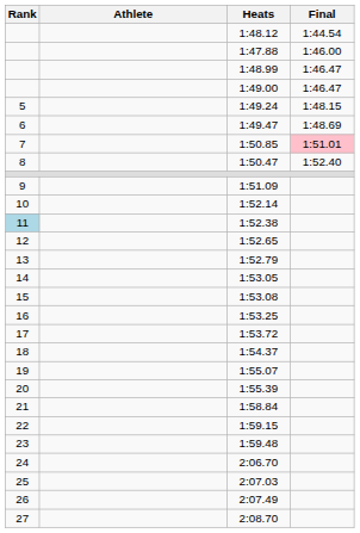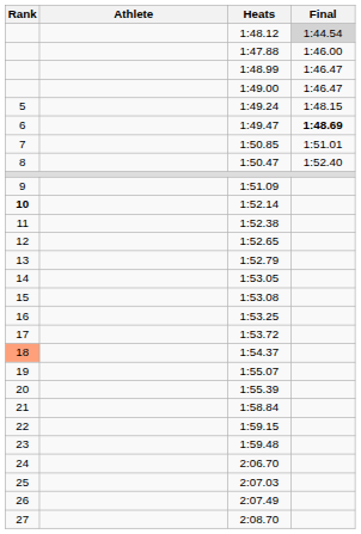1:48.12 | Final: no background -> lightgrey background
1:49.47 | Final: normal -> bold
1:50.85 | Final: pink background -> no background
1:52.14 | Rank: normal -> bold
1:52.38 | Rank: lightblue background -> no background
1:54.37 | Rank: no background -> lightsalmon background
